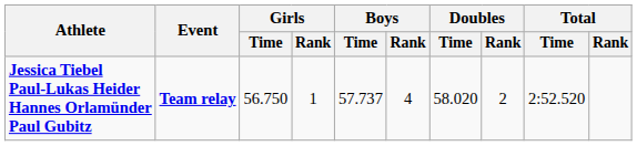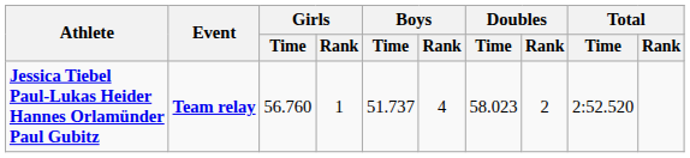row 3 | Girls / Time: 56.750 -> 56.760
row 3 | Boys / Time: 57.737 -> 51.737
row 3 | Doubles / Time: 58.020 -> 58.023
